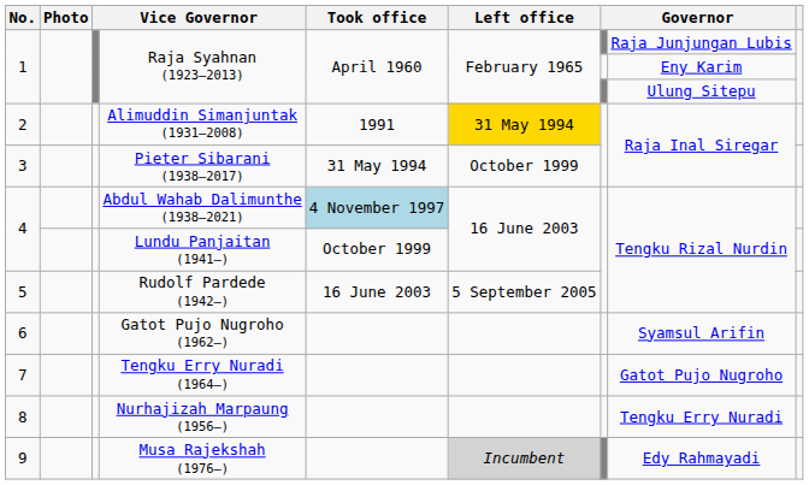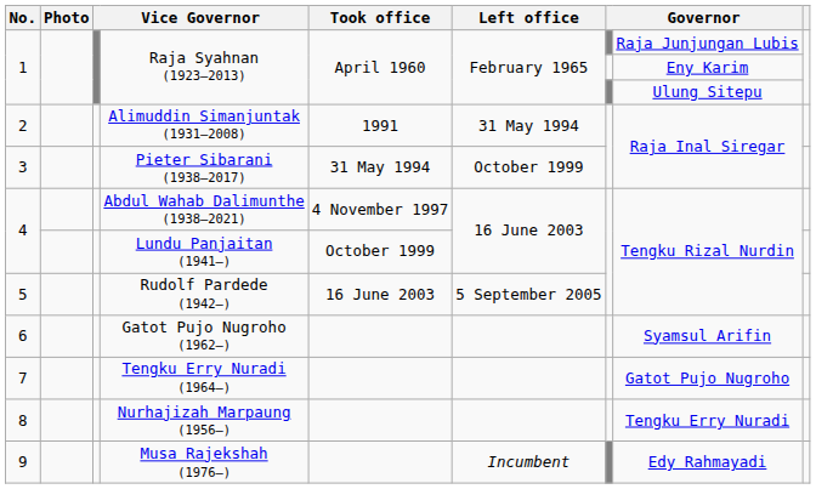Alimuddin Simanjuntak (1931–2008) | Left office: gold background -> no background
Abdul Wahab Dalimunthe (1938–2021) | Took office: lightblue background -> no background
Musa Rajekshah (1976–) | Left office: lightgrey background -> no background
